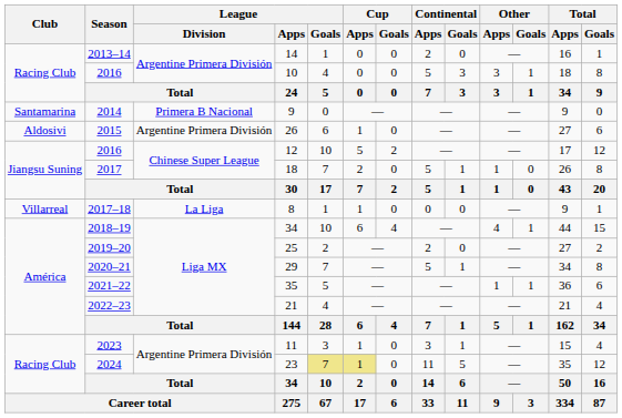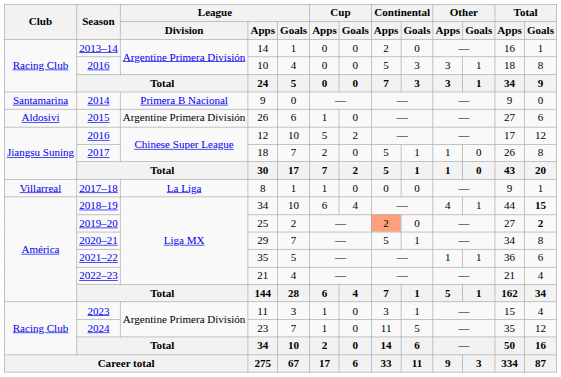2018–19 / 34 | Total / Goals: normal -> bold
25 | Continental / Apps: no background -> lightsalmon background
25 | Total / Goals: normal -> bold
23 | League / Goals: khaki background -> no background
23 | Cup / Apps: khaki background -> no background
